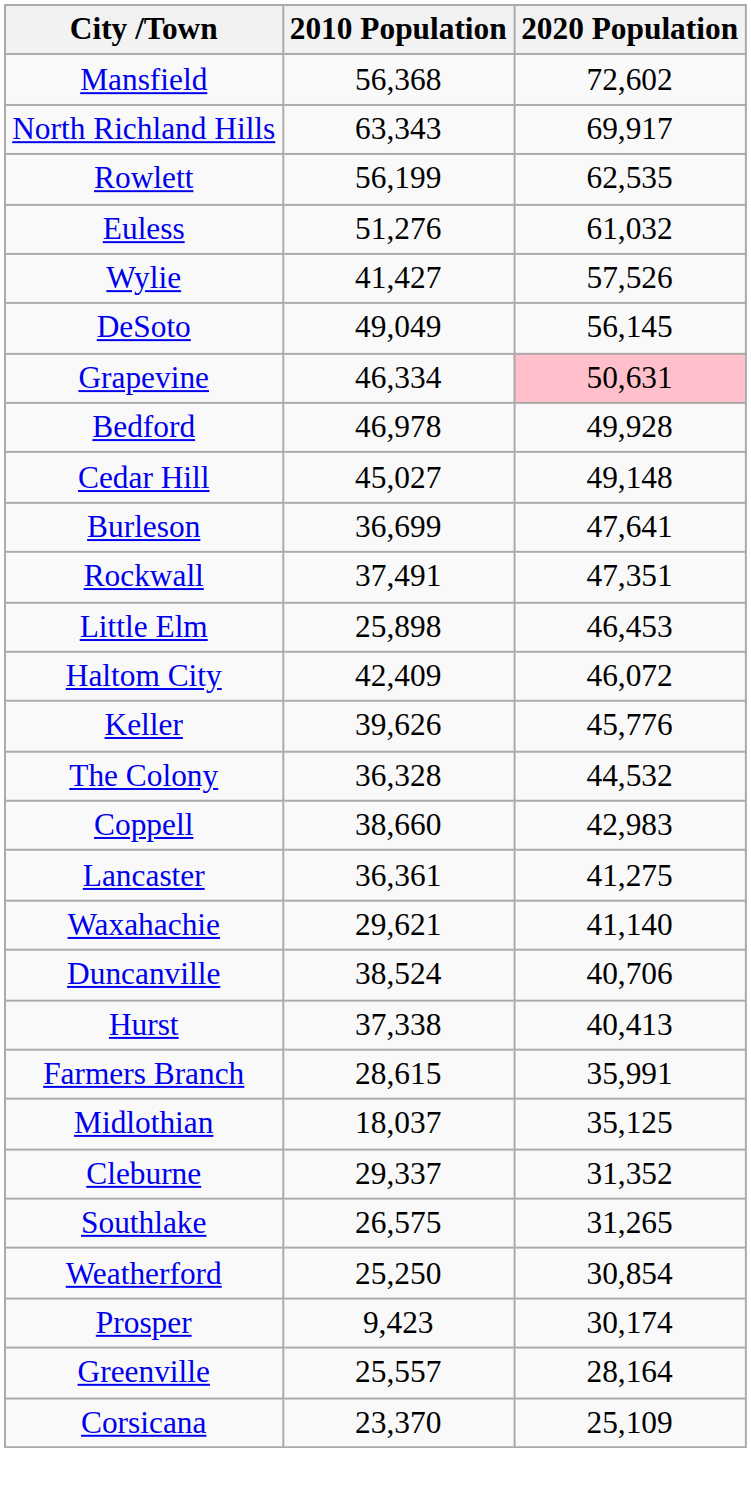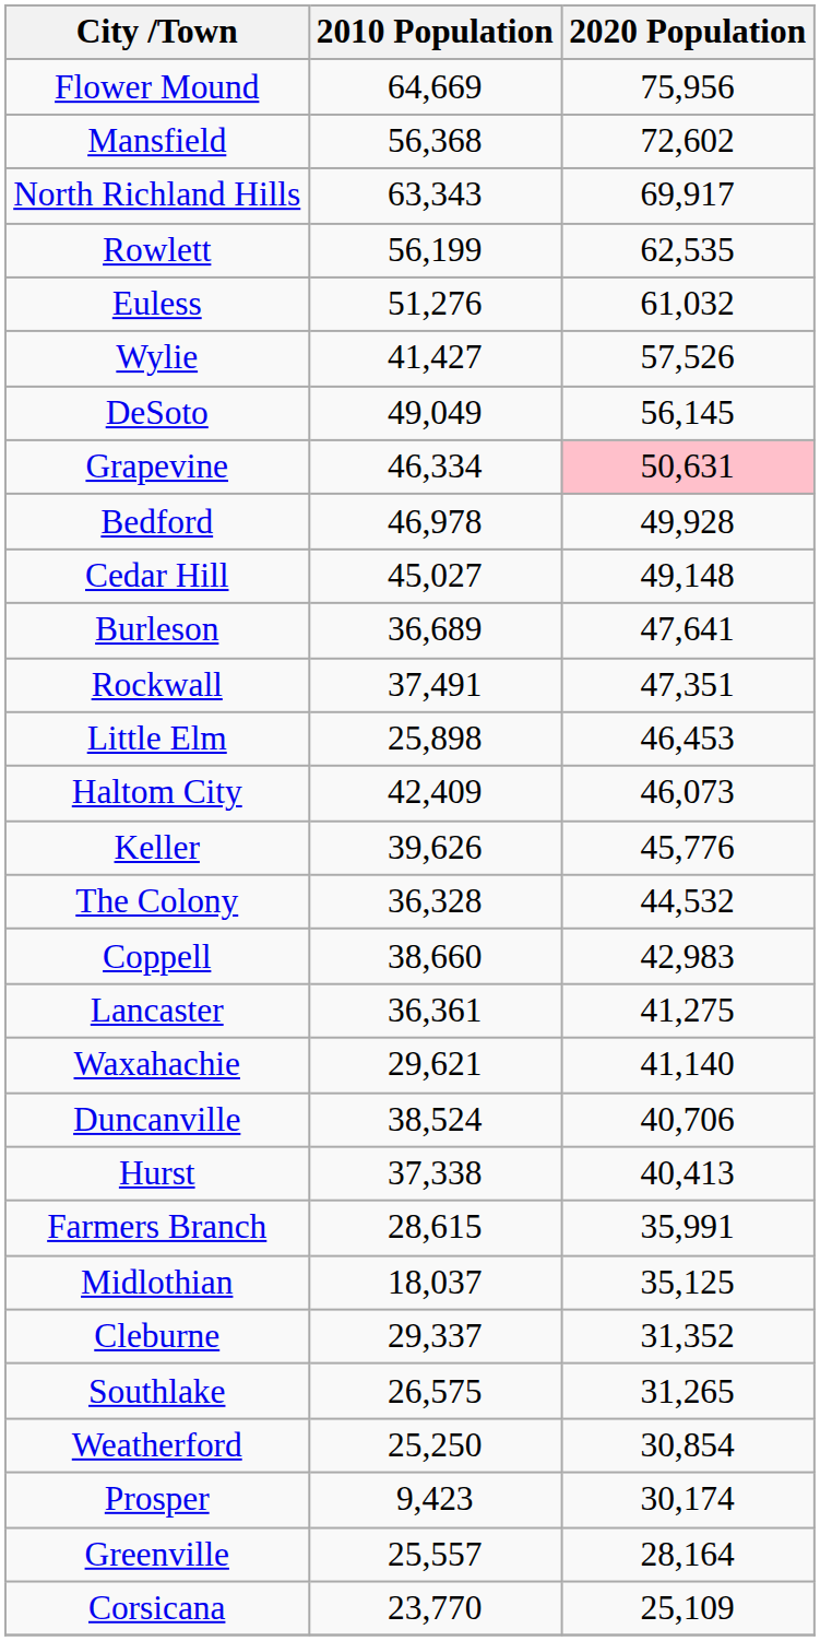+ row: Flower Mound | 64,669 | 75,956
Burleson | 2010 Population: 36,699 -> 36,689
Haltom City | 2020 Population: 46,072 -> 46,073
Corsicana | 2010 Population: 23,370 -> 23,770
